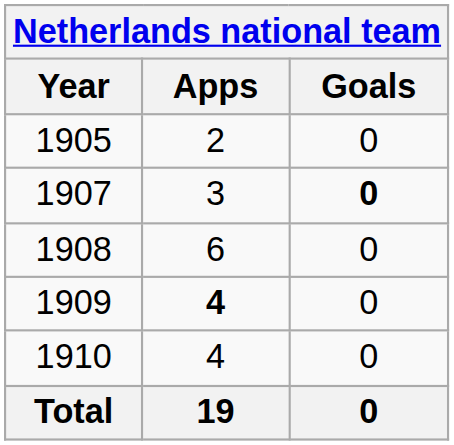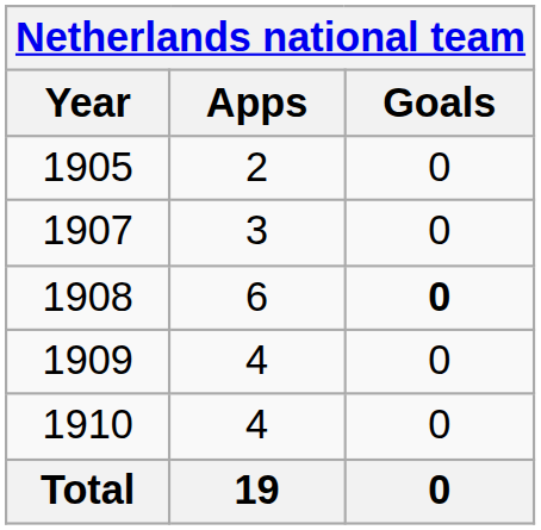1907 | Goals: bold -> normal
1908 | Goals: normal -> bold
1909 | Apps: bold -> normal
